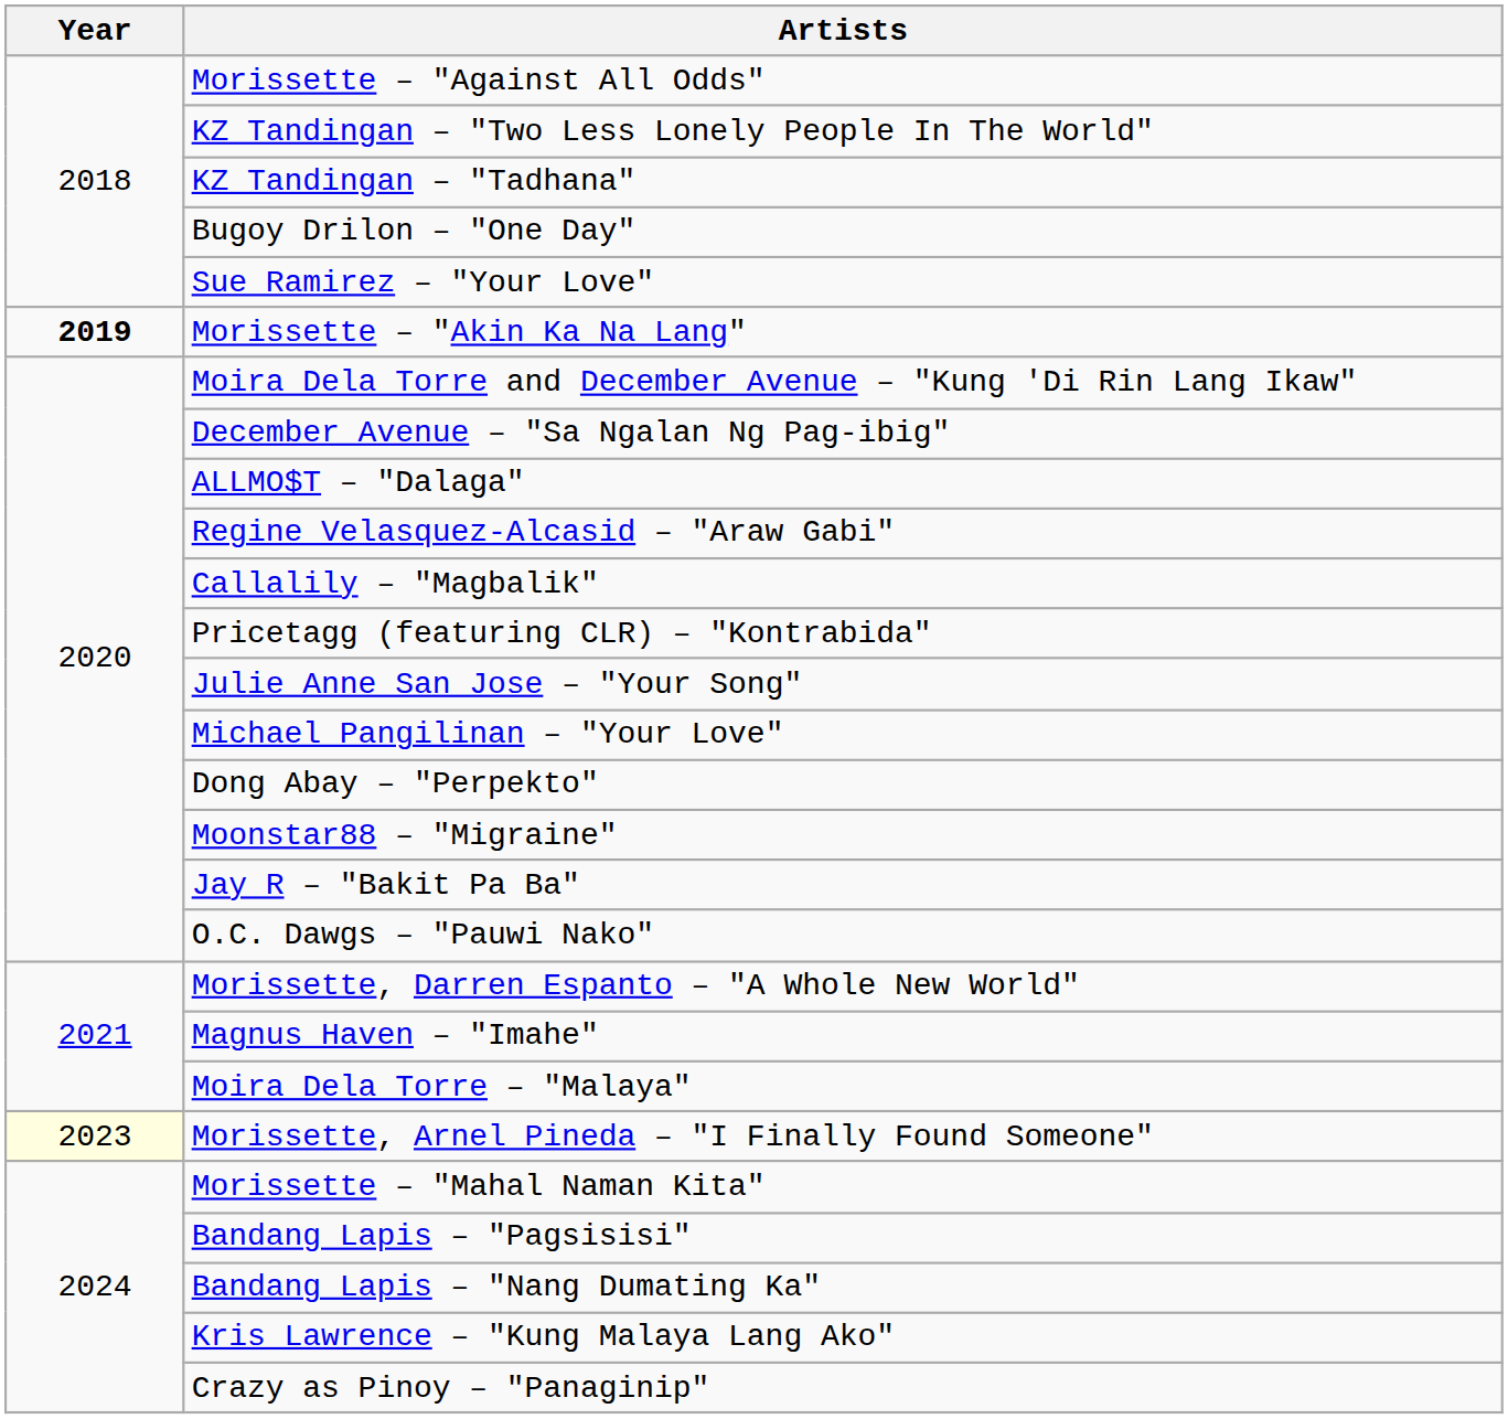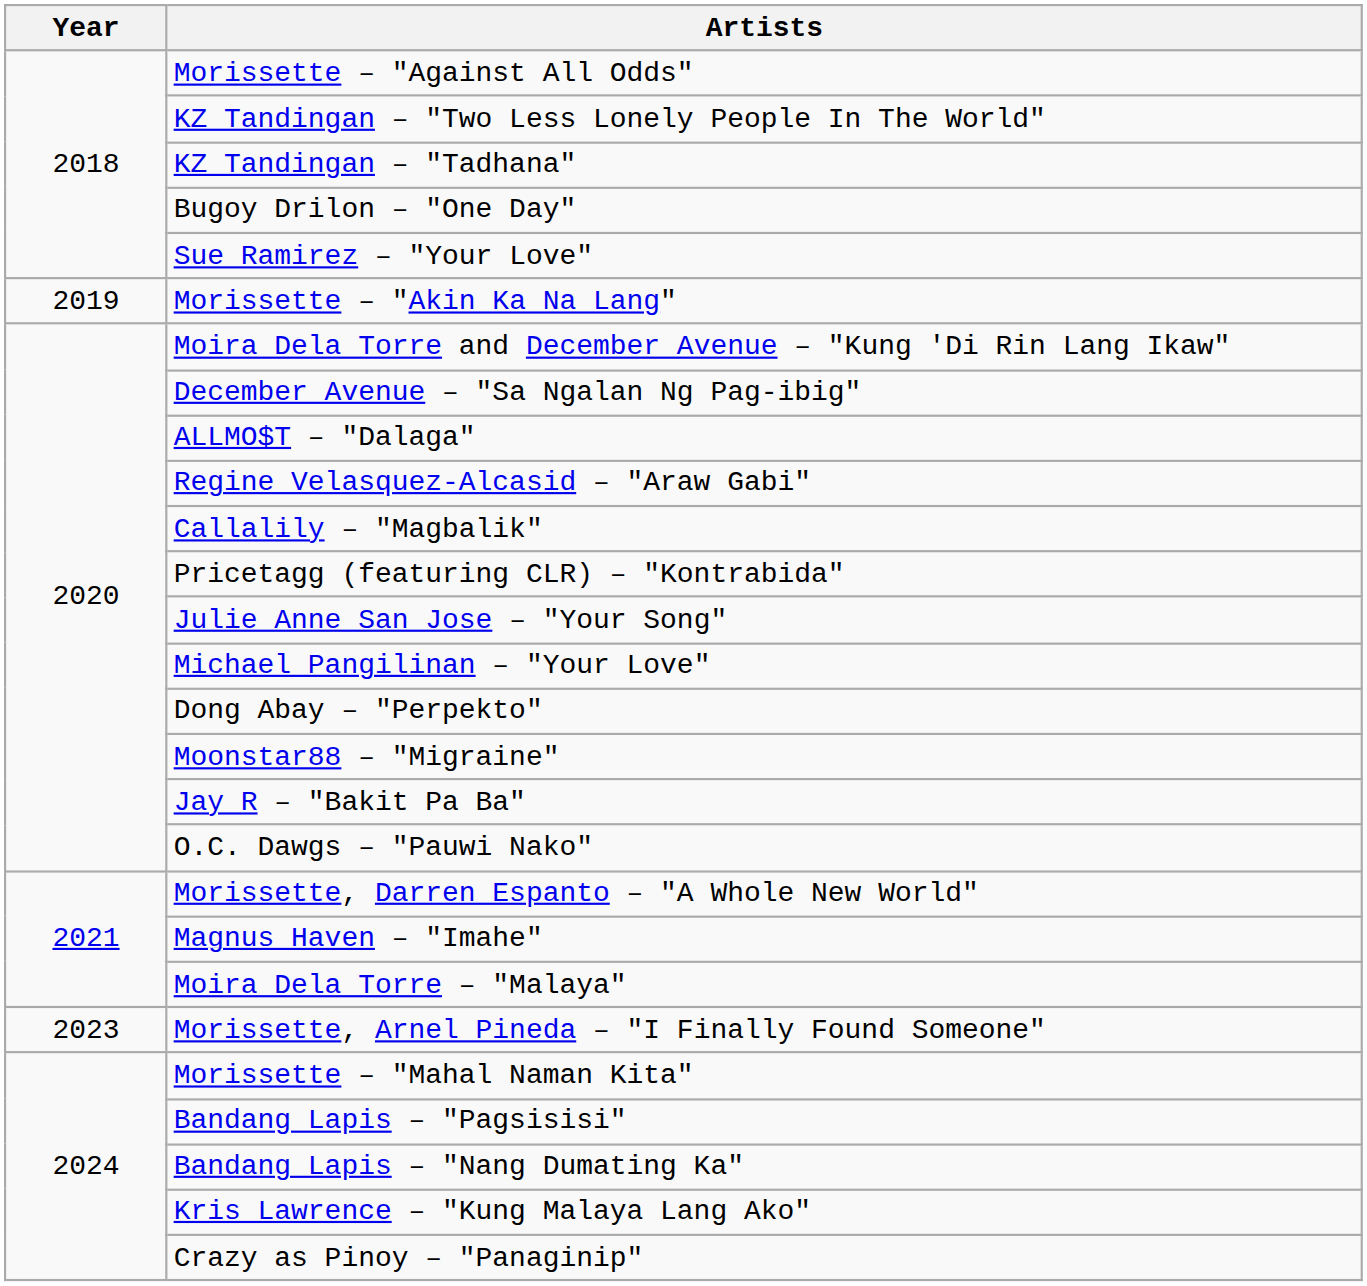Morissette – "Akin Ka Na Lang" | Year: bold -> normal
Morissette, Arnel Pineda – "I Finally Found Someone" | Year: lightyellow background -> no background
